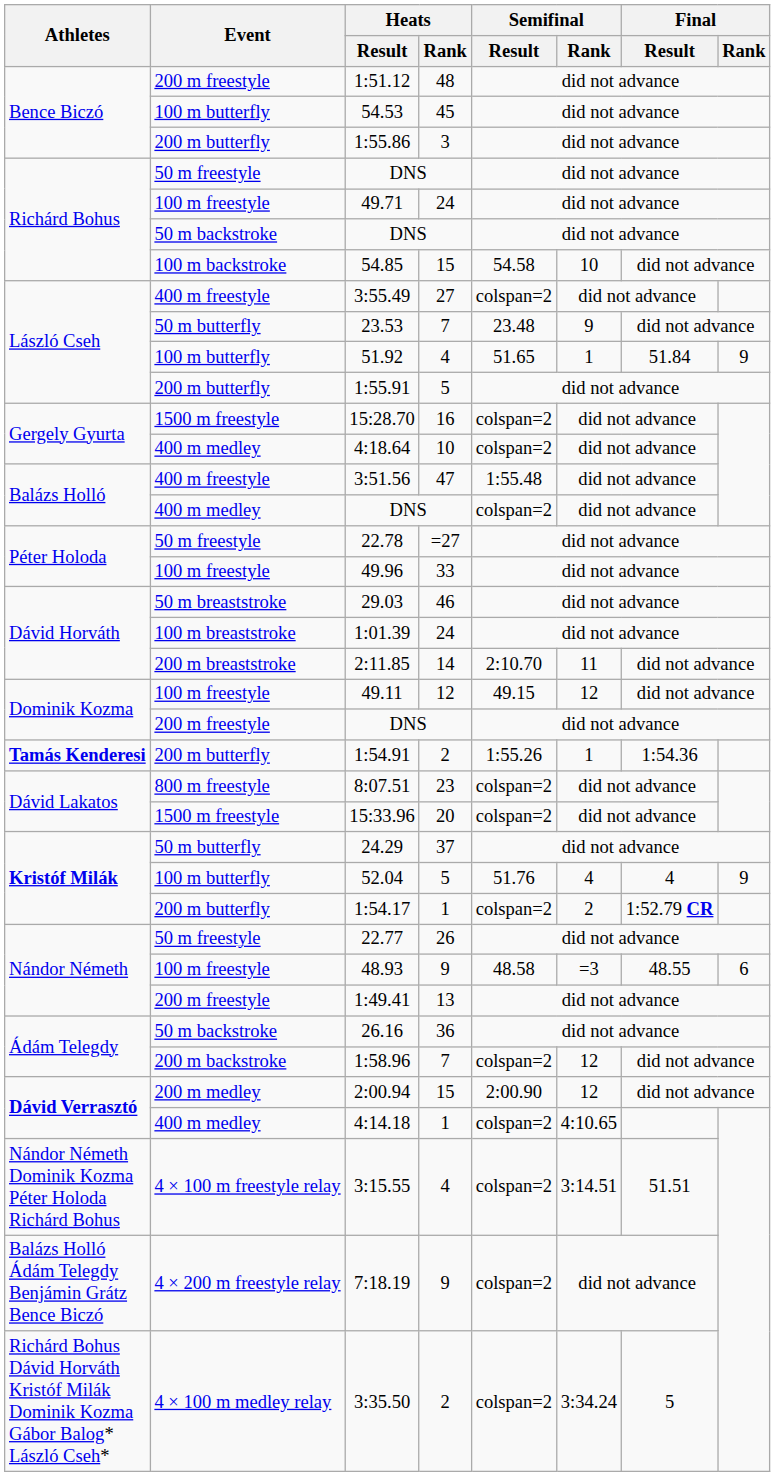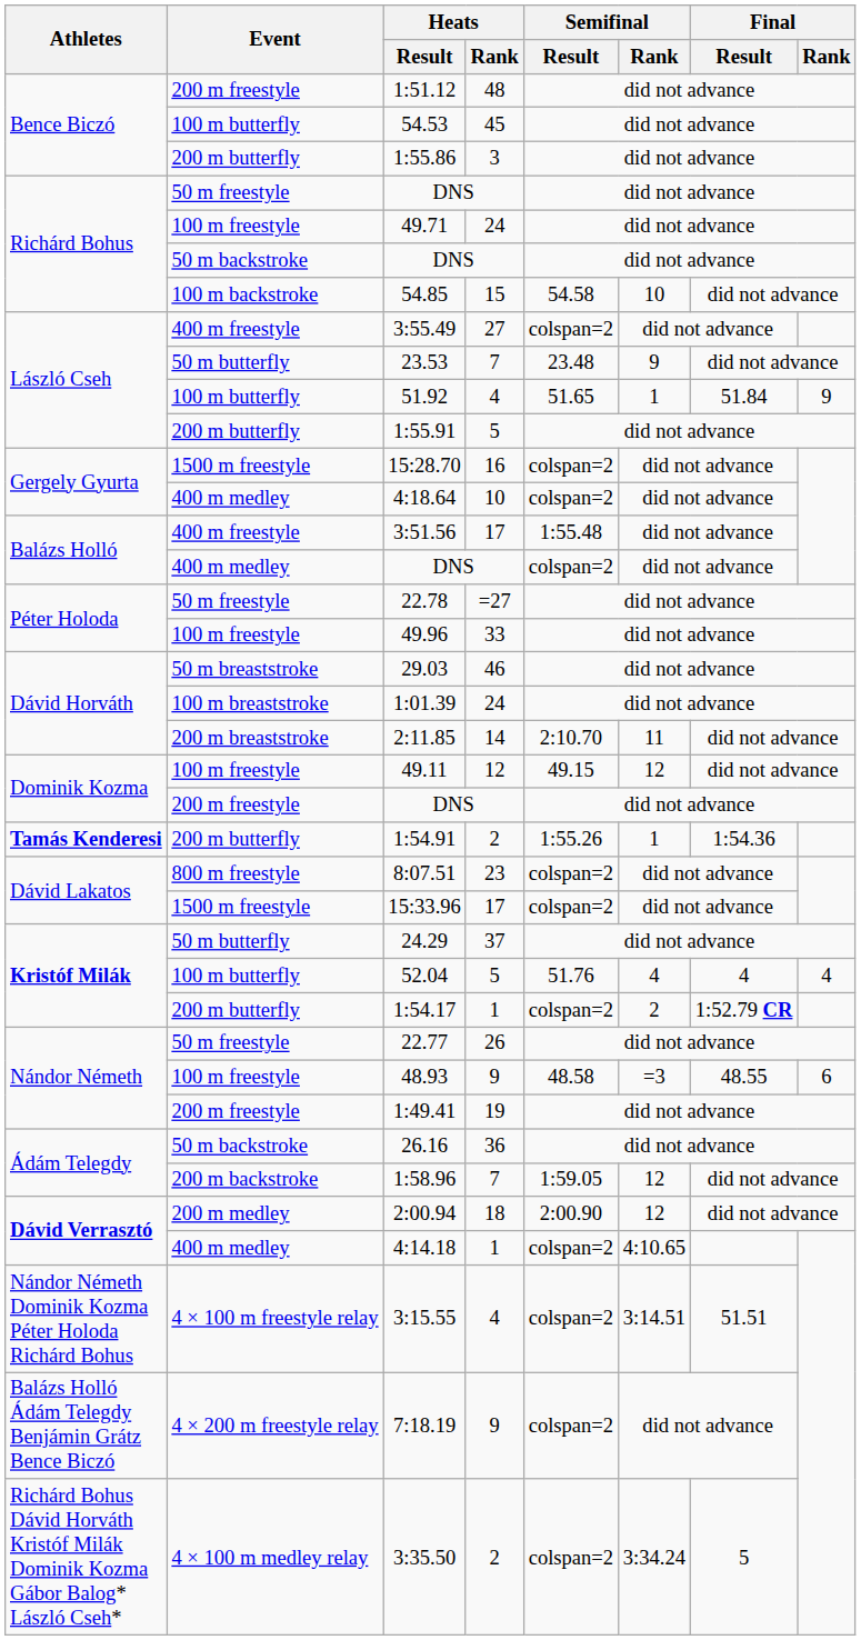3:51.56 | Heats / Rank: 47 -> 17
15:33.96 | Heats / Rank: 20 -> 17
52.04 | Final / Rank: 9 -> 4
1:49.41 | Heats / Rank: 13 -> 19
1:58.96 | Semifinal / Result: colspan=2 -> 1:59.05
2:00.94 | Heats / Rank: 15 -> 18
